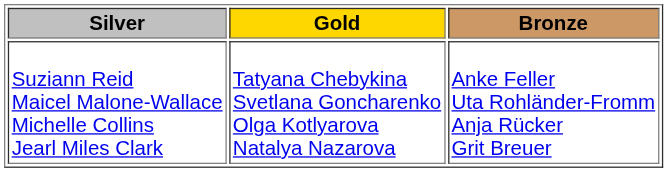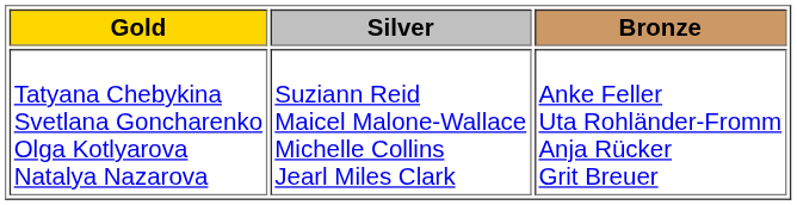columns swapped: Gold <-> Silver
